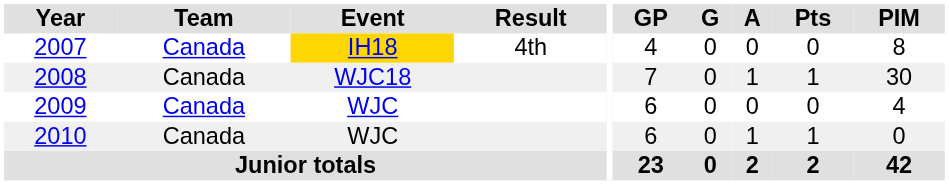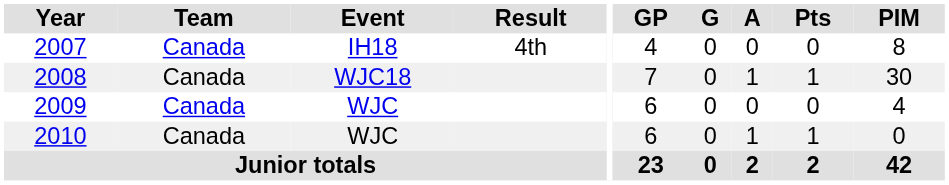2007 | Event: gold background -> no background
